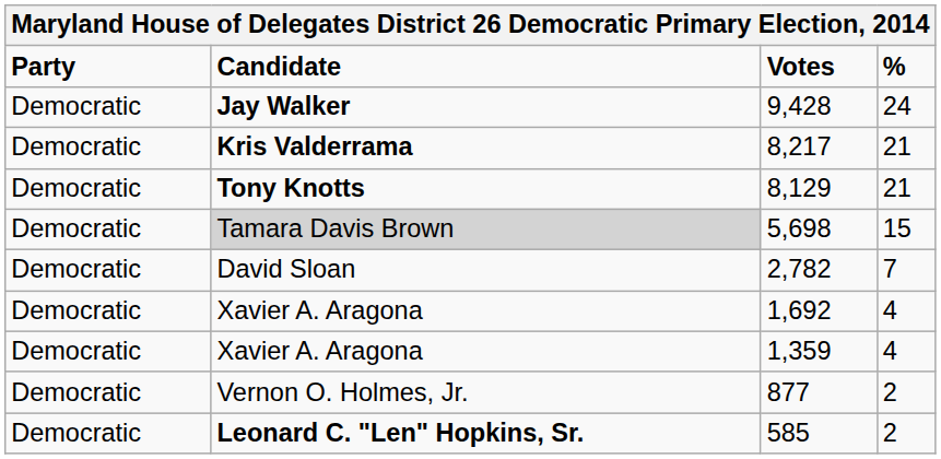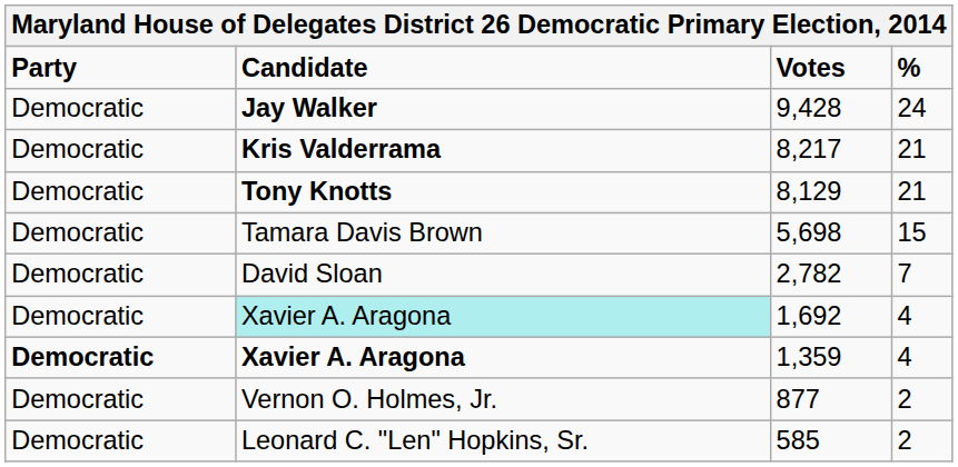5,698 | Candidate: lightgrey background -> no background
1,692 | Candidate: no background -> paleturquoise background
1,359 | Party: normal -> bold
1,359 | Candidate: normal -> bold
585 | Candidate: bold -> normal
